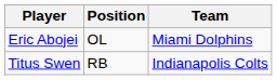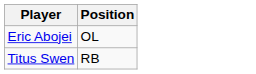- column: Team | Miami Dolphins | Indianapolis Colts
